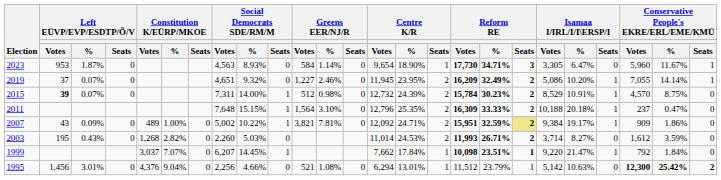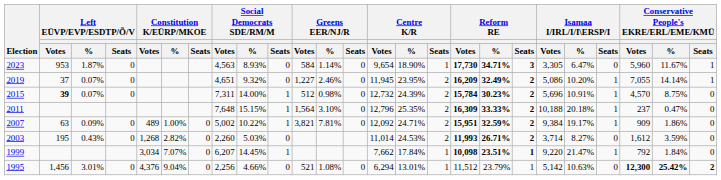2015 | Isamaa I/IRL/I/I\ERSP/I / Votes: 8,529 -> 5,696
2007 | Left EÜVP/EVP/ESDTP/Õ/V / Votes: 43 -> 63
2007 | Reform RE / Seats: khaki background -> no background
1999 | Constitution K/EÜRP/MKOE / Votes: 3,037 -> 3,034
